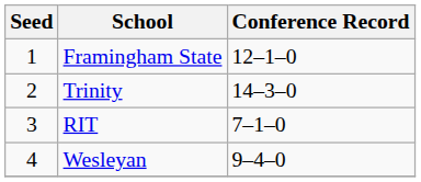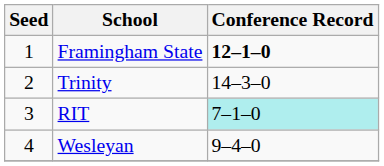Framingham State | Conference Record: normal -> bold
RIT | Conference Record: no background -> paleturquoise background
